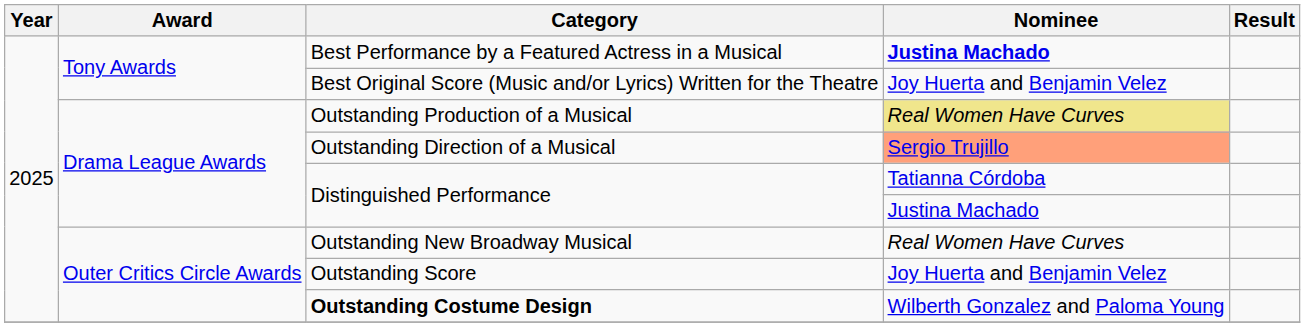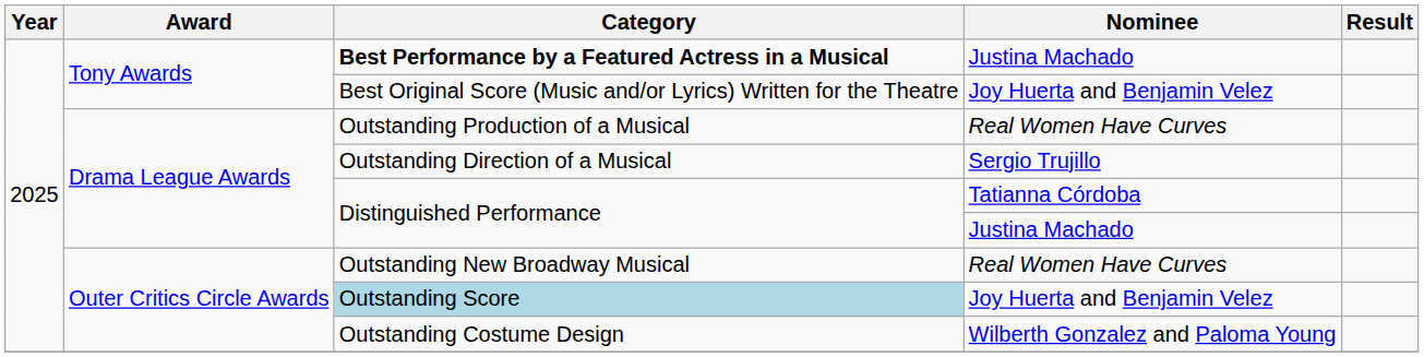Best Performance by a Featured Actress in a Musical | Category: normal -> bold
Best Performance by a Featured Actress in a Musical | Nominee: bold -> normal
Outstanding Production of a Musical | Nominee: khaki background -> no background
Outstanding Direction of a Musical | Nominee: lightsalmon background -> no background
Outstanding Score | Category: no background -> lightblue background
Outstanding Costume Design | Category: bold -> normal
